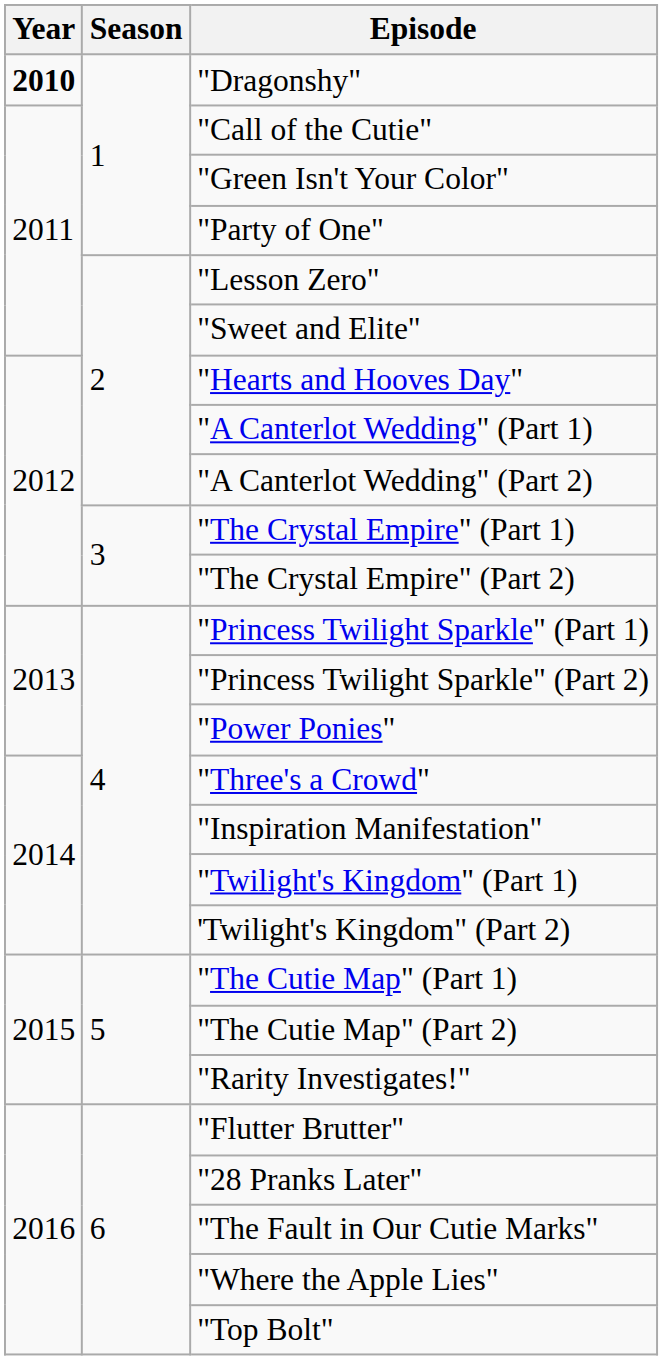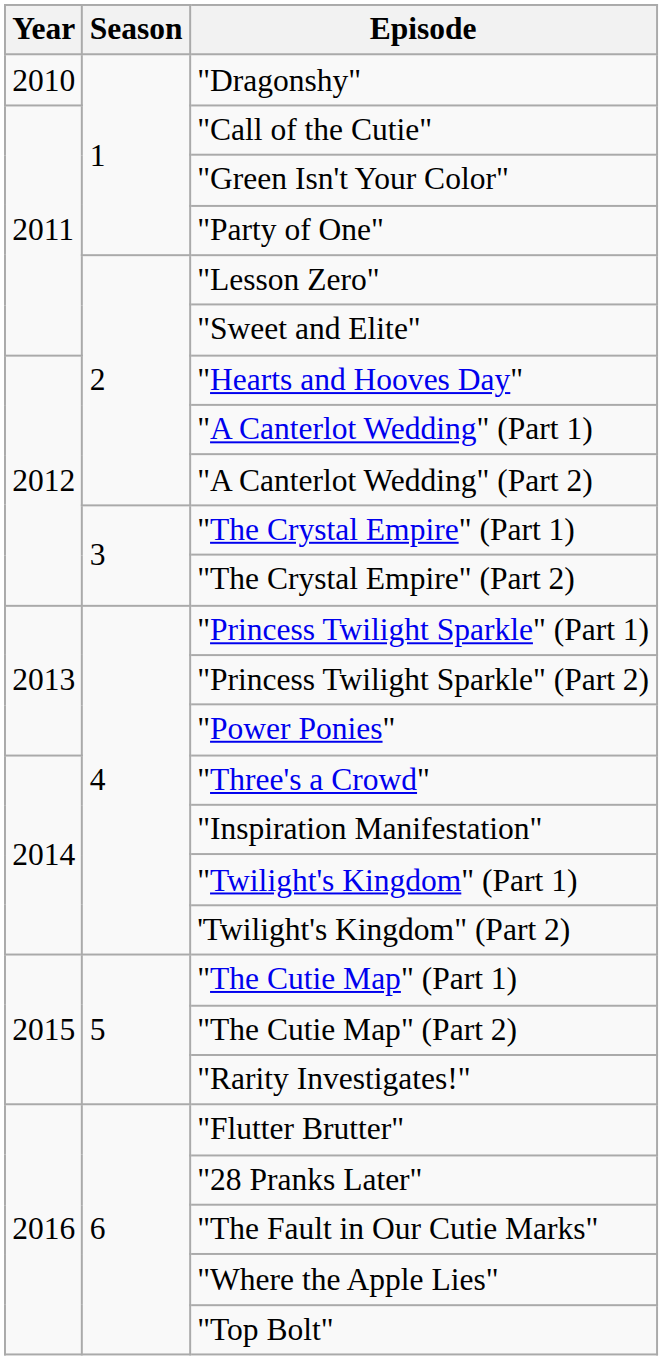"Dragonshy" | Year: bold -> normal
